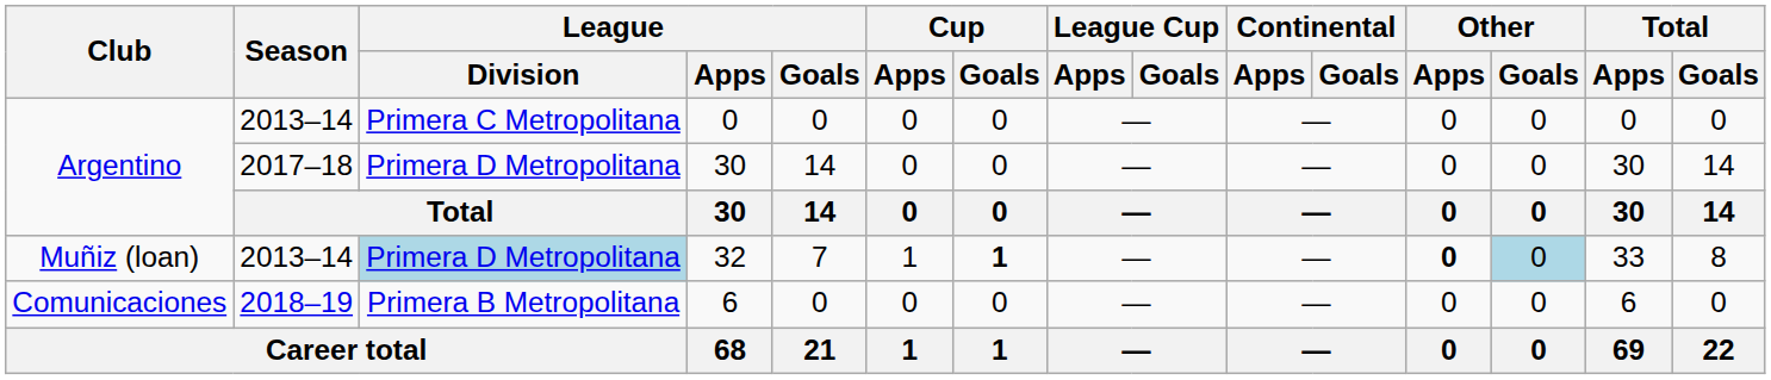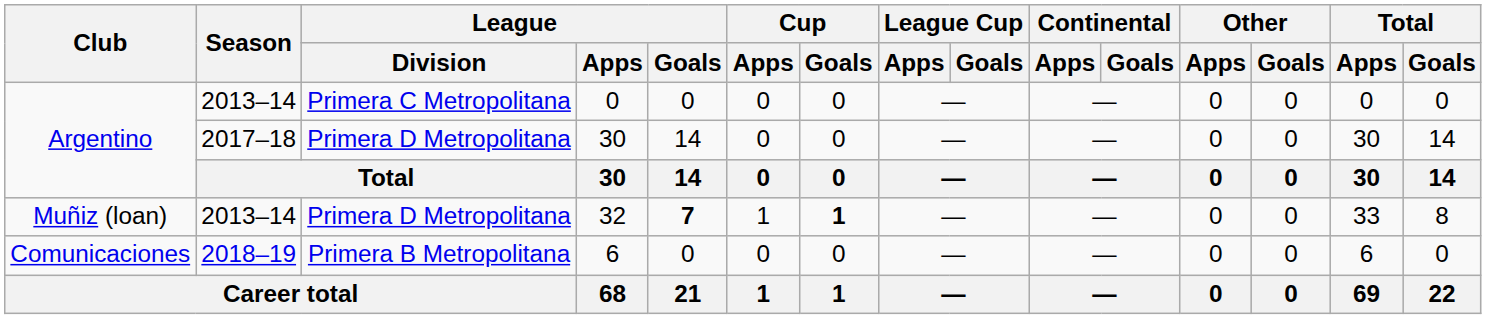32 | League / Division: lightblue background -> no background
32 | League / Goals: normal -> bold
32 | Other / Apps: bold -> normal
32 | Other / Goals: lightblue background -> no background
